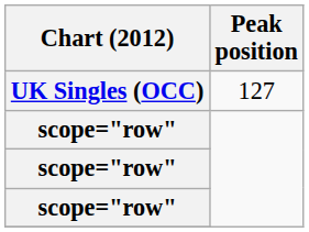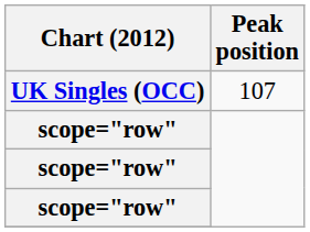UK Singles (OCC) | Peak position: 127 -> 107
